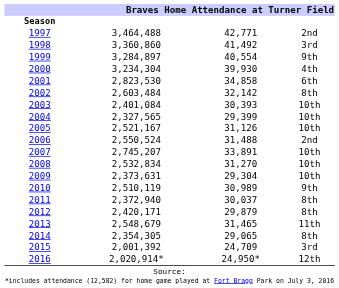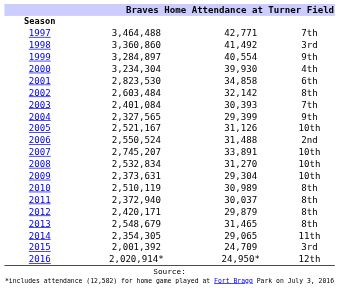1997 | column 4: 2nd -> 7th
2003 | column 4: 10th -> 7th
2004 | column 4: 10th -> 9th
2010 | column 4: 9th -> 8th
2013 | column 4: 11th -> 8th
2014 | column 4: 8th -> 11th
